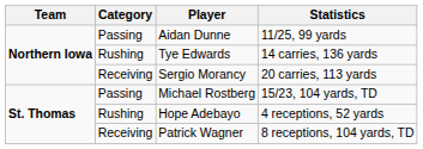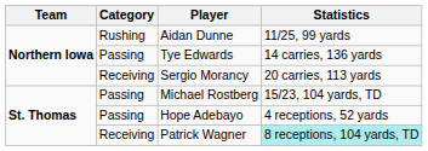Aidan Dunne | Category: Passing -> Rushing
Tye Edwards | Category: Rushing -> Passing
Hope Adebayo | Category: Rushing -> Passing
Patrick Wagner | Statistics: no background -> paleturquoise background
